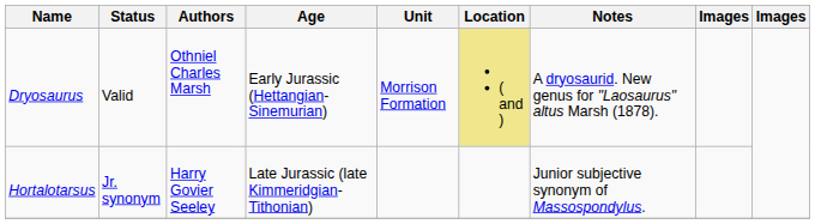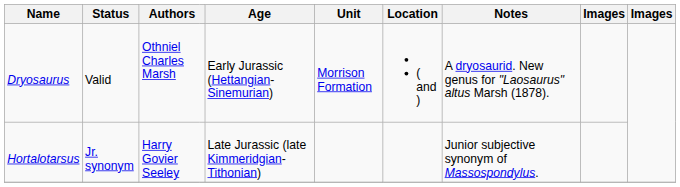Dryosaurus | Location: khaki background -> no background
